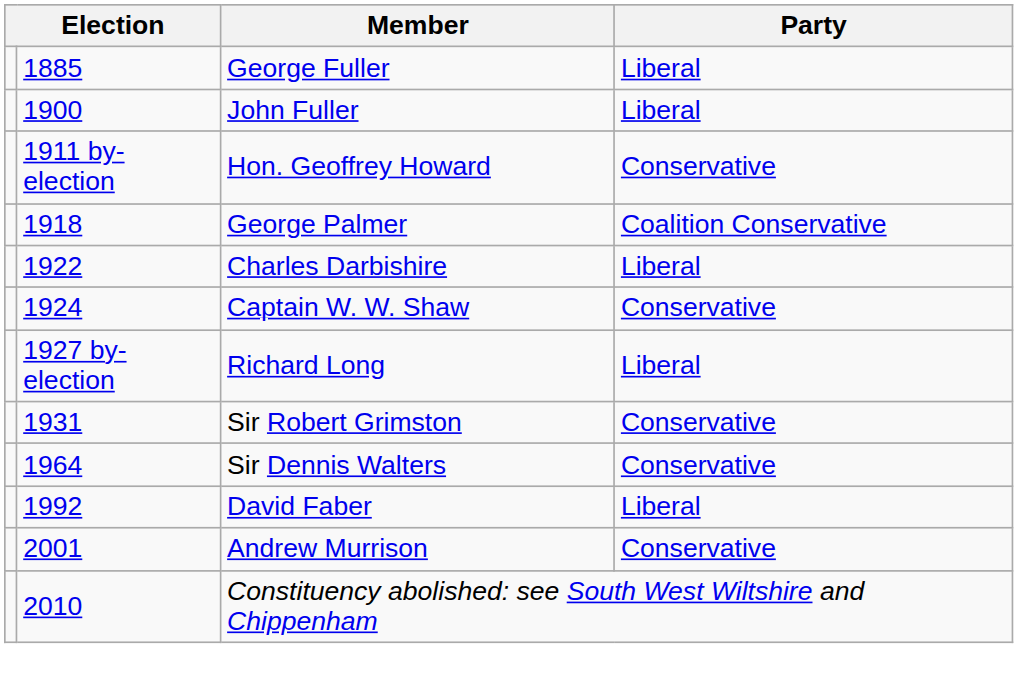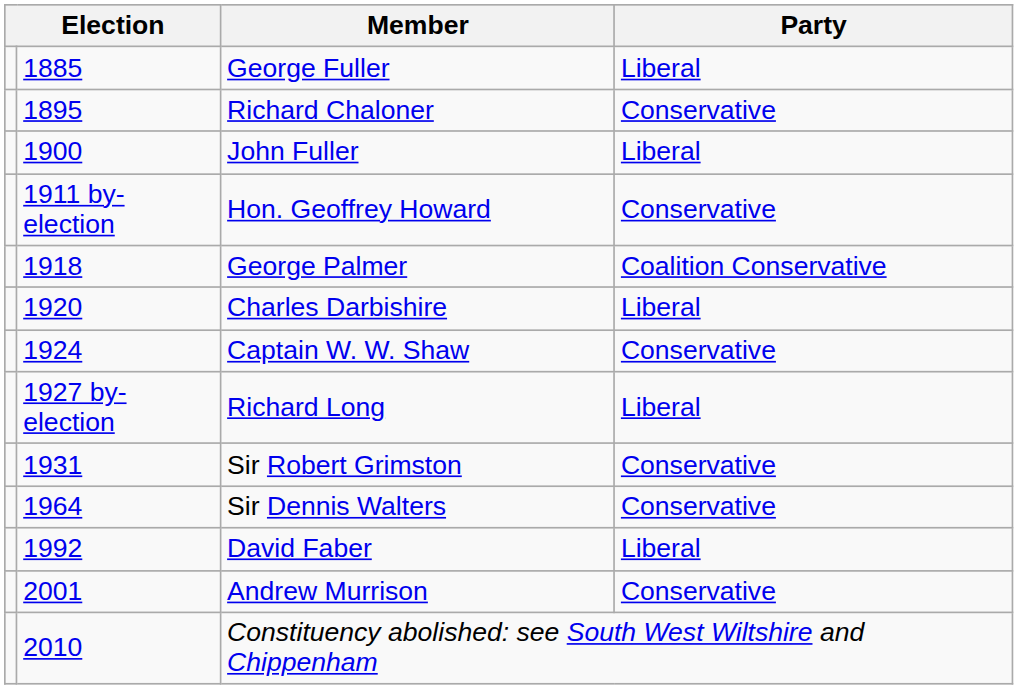+ row: 1895 | Richard Chaloner | Conservative
Charles Darbishire | column 2: 1922 -> 1920
